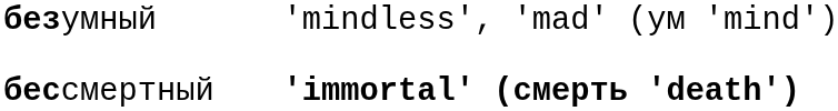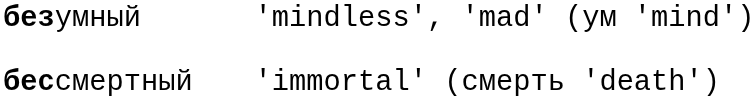бессмертный | column 2: bold -> normal
